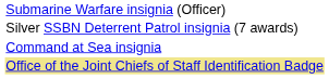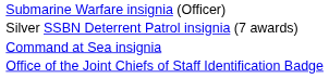row 4 | column 1: khaki background -> no background
